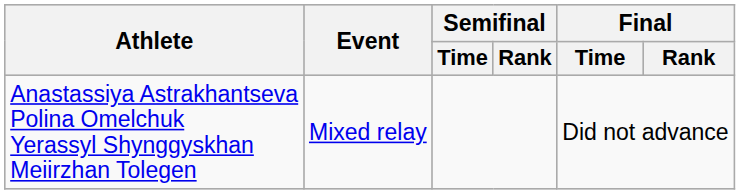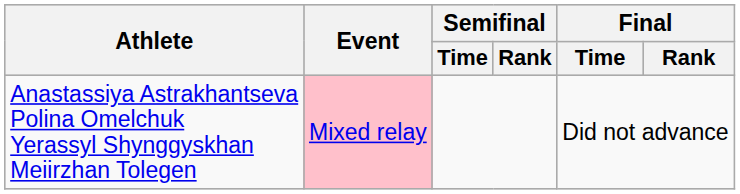row 3 | Event: no background -> pink background
